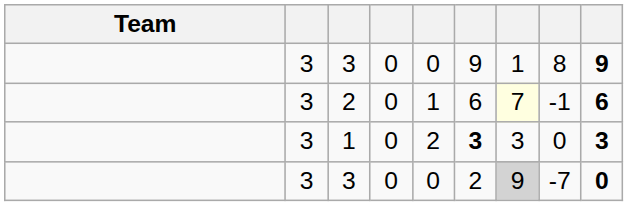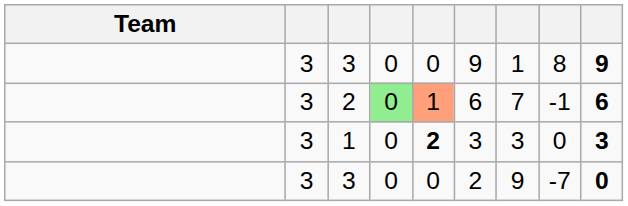row 3 | column 4: no background -> lightgreen background
row 3 | column 5: no background -> lightsalmon background
row 3 | column 7: lightyellow background -> no background
row 4 | column 5: normal -> bold
row 4 | column 6: bold -> normal
row 5 | column 7: lightgrey background -> no background
